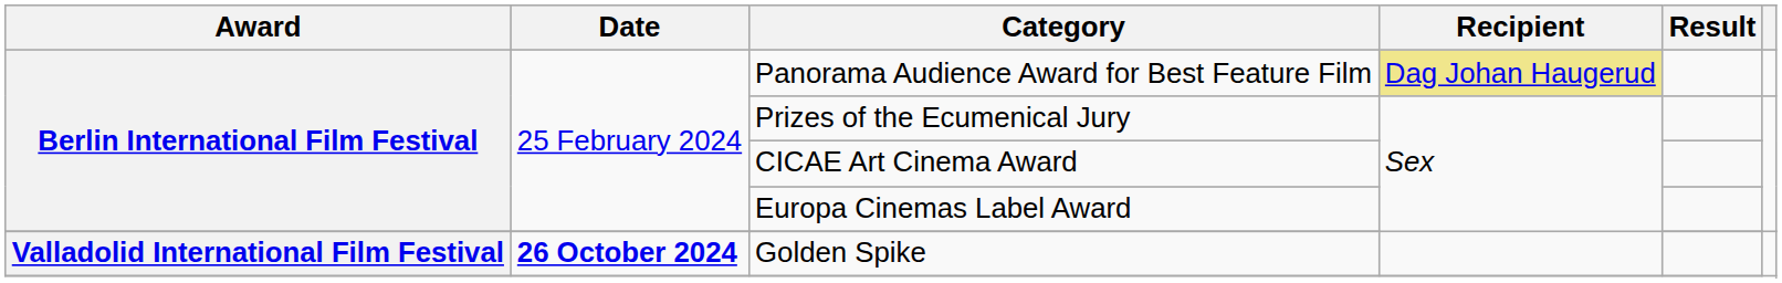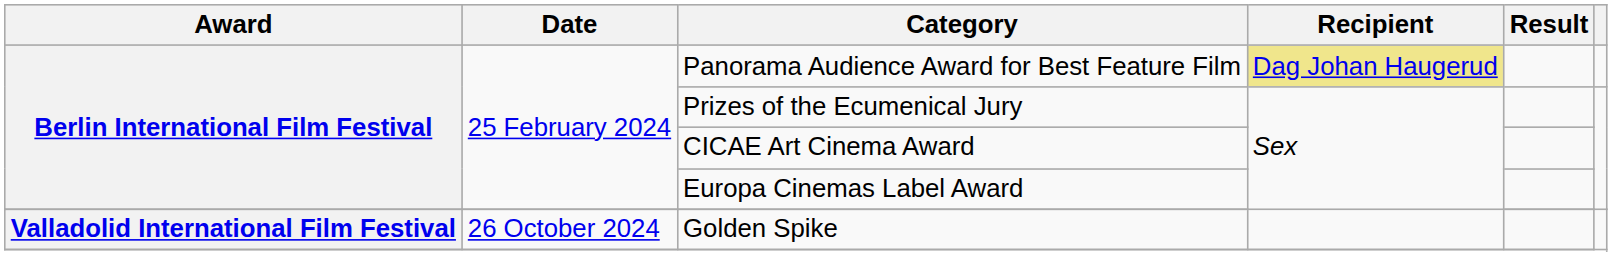Golden Spike | Date: bold -> normal
